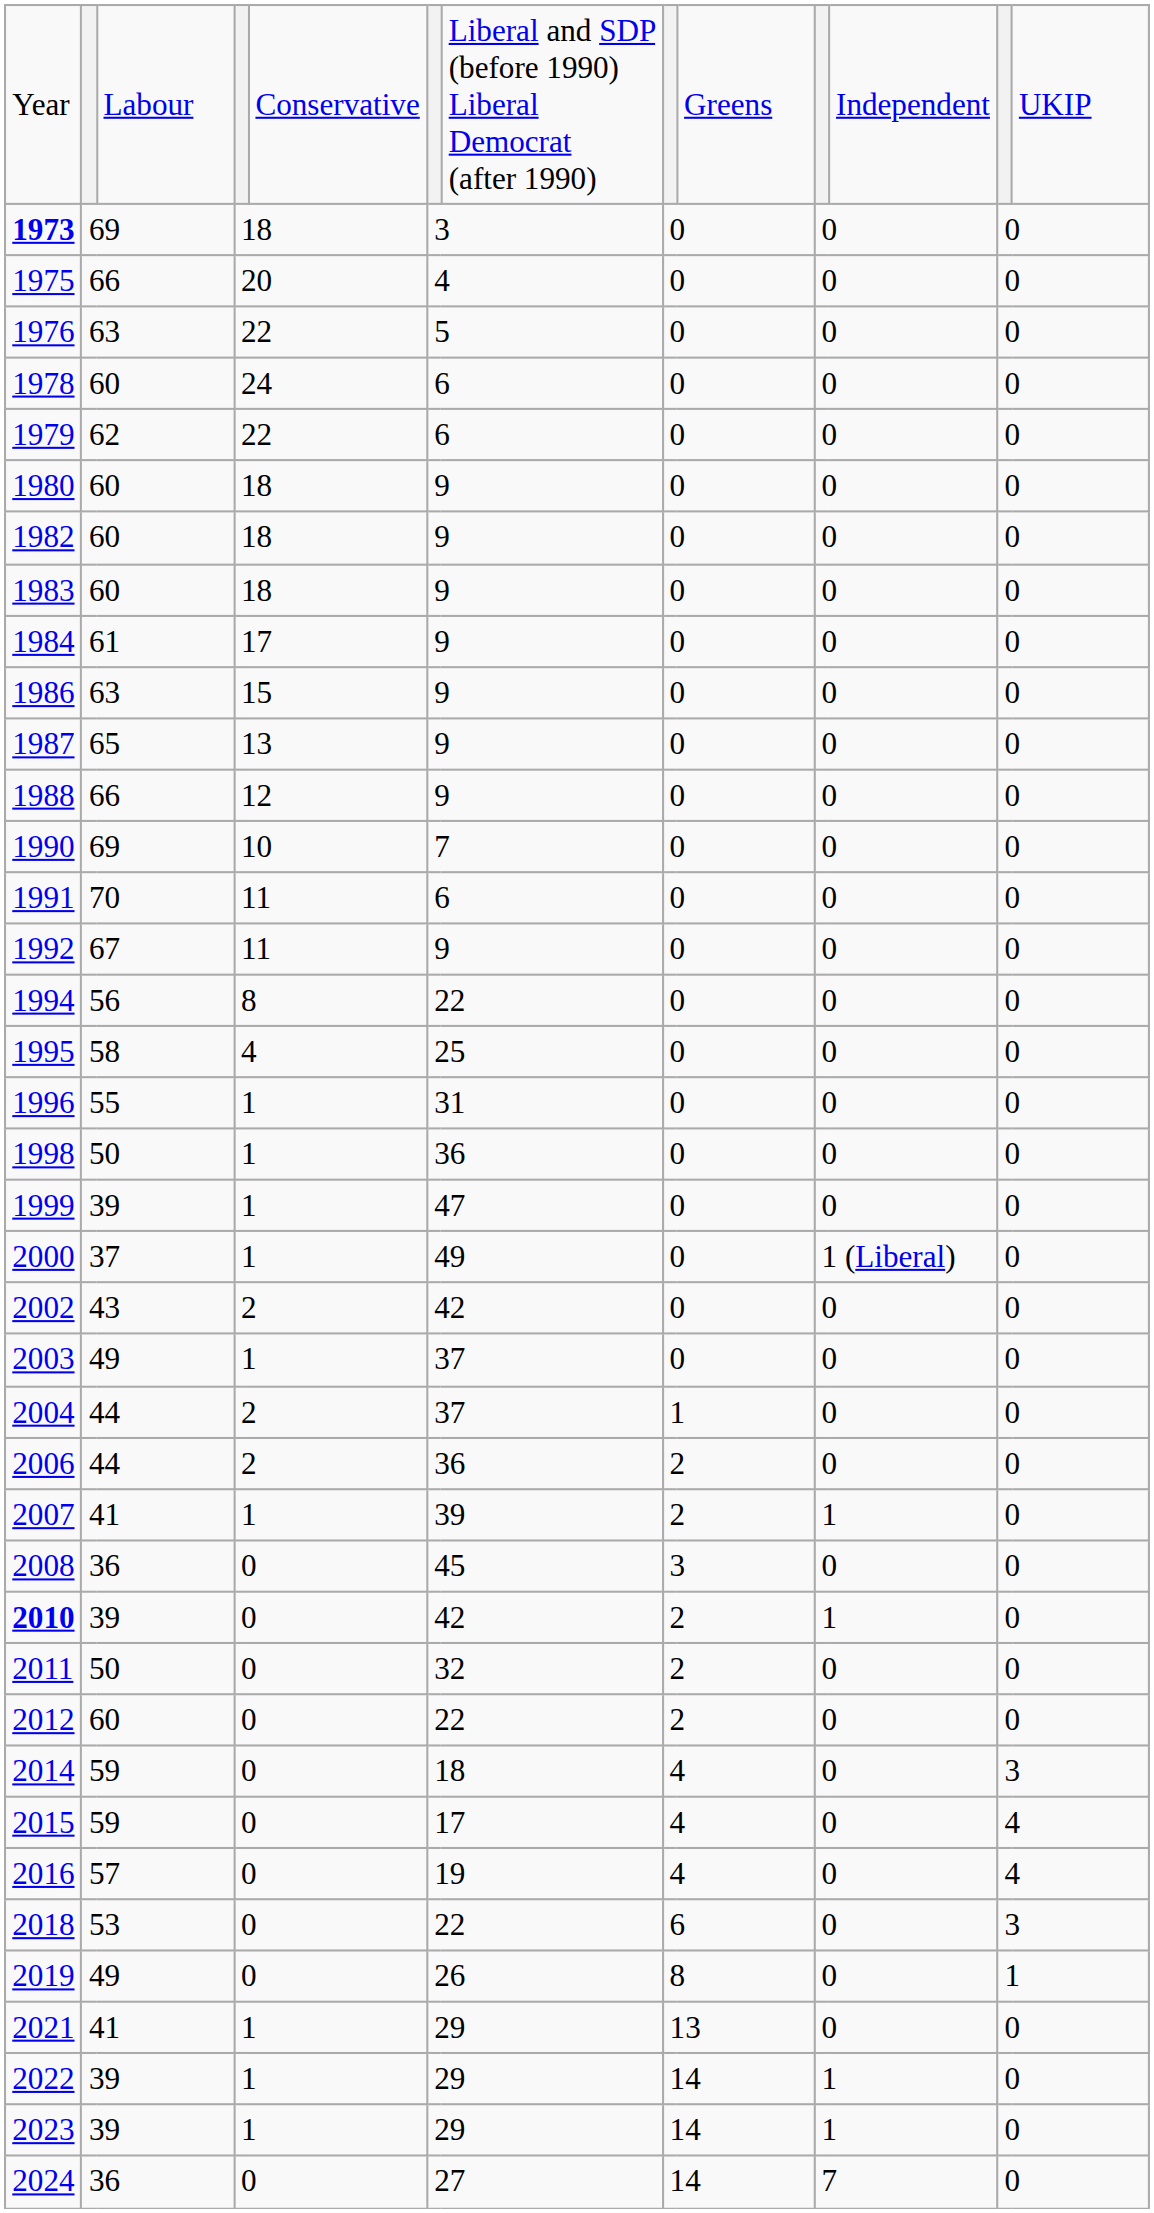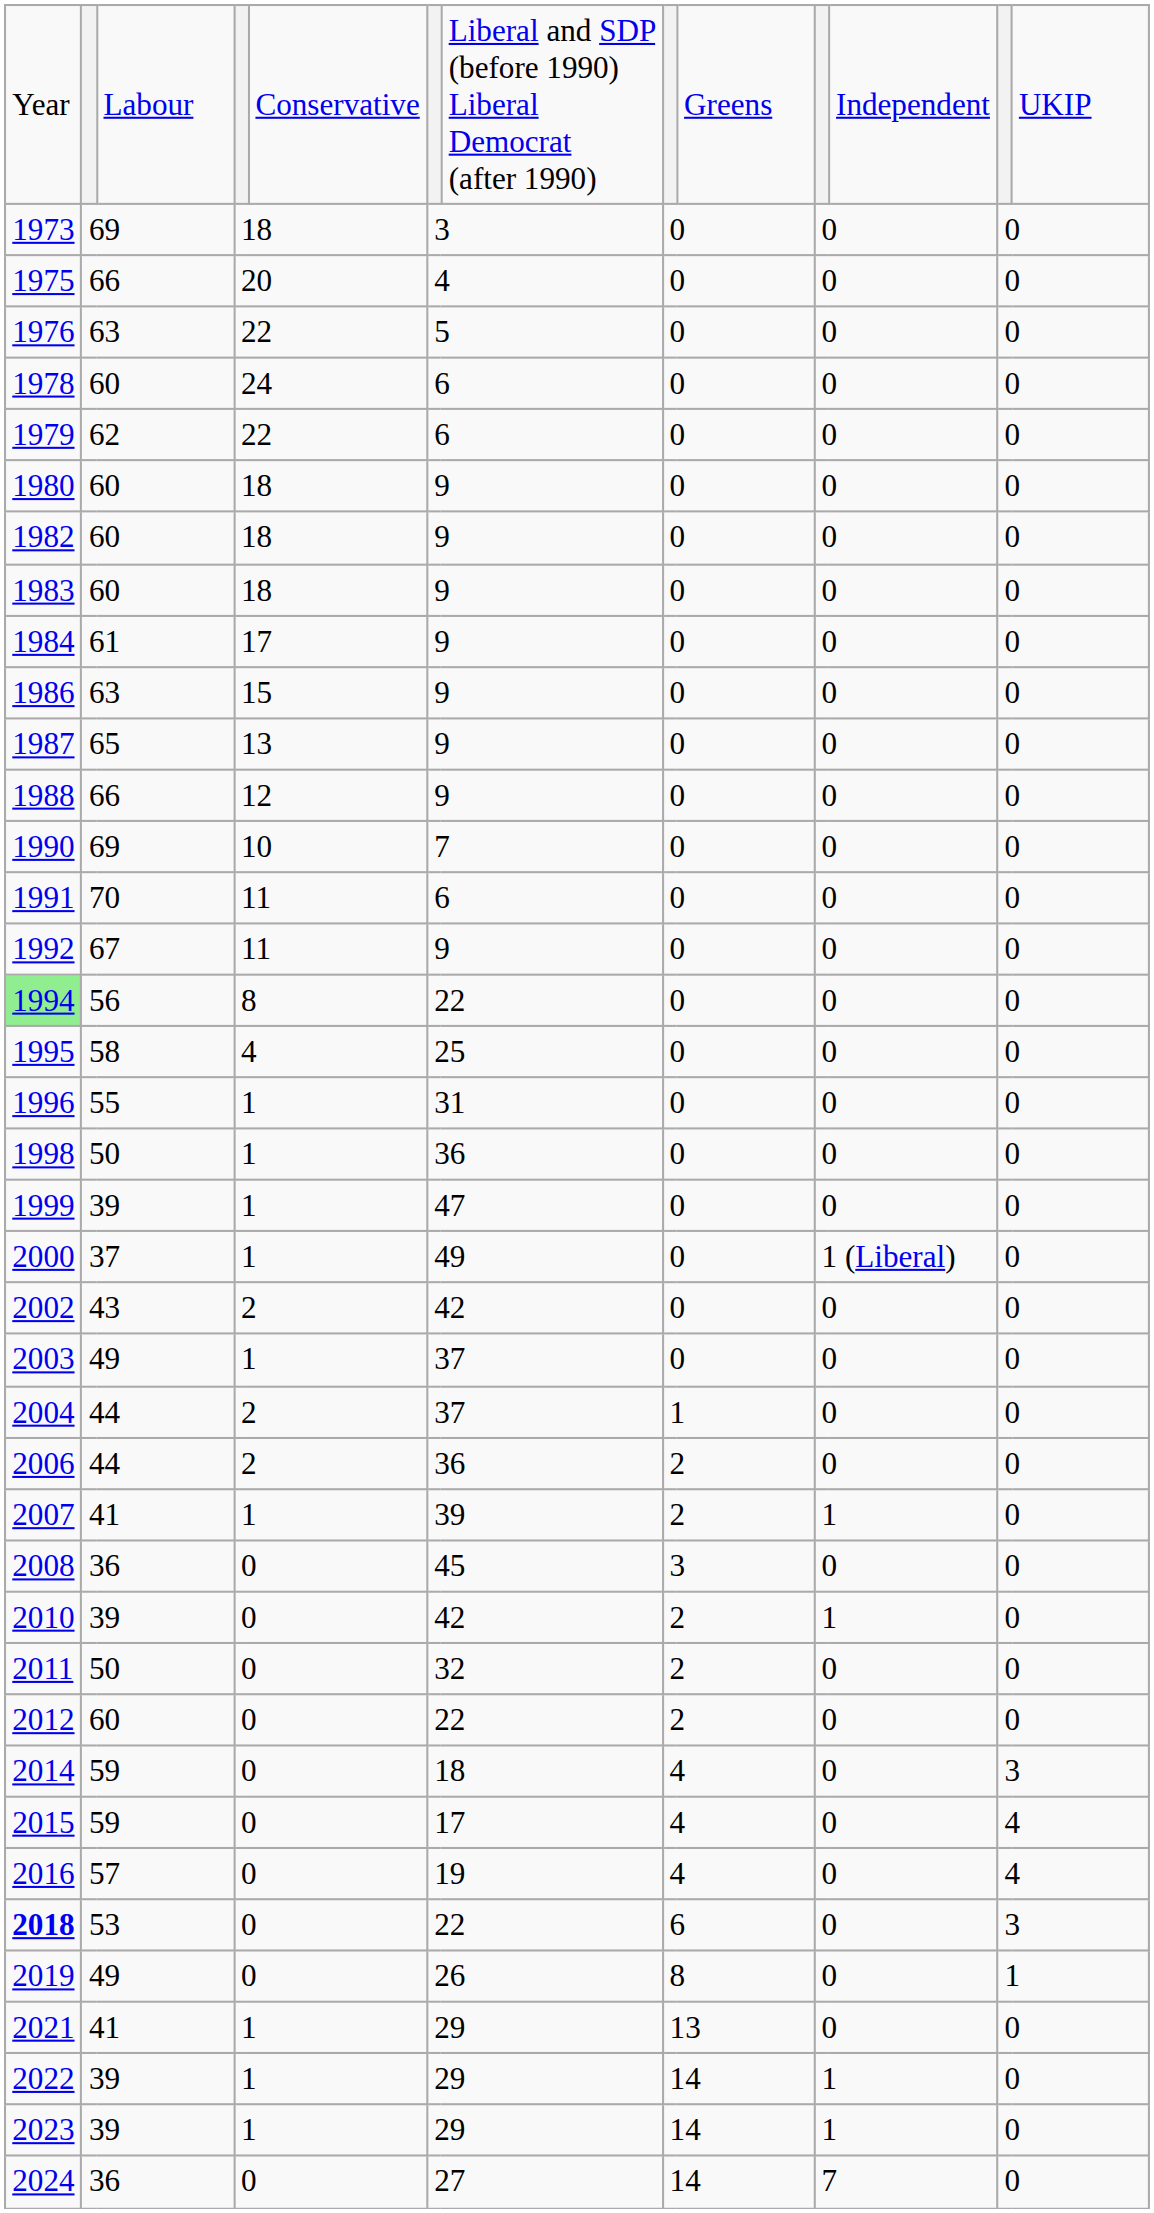1973 | column 1: bold -> normal
1994 | column 1: no background -> lightgreen background
2010 | column 1: bold -> normal
2018 | column 1: normal -> bold
